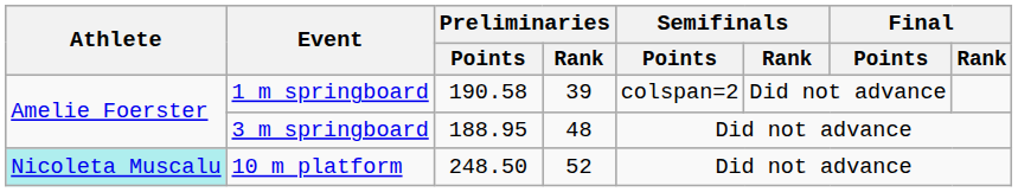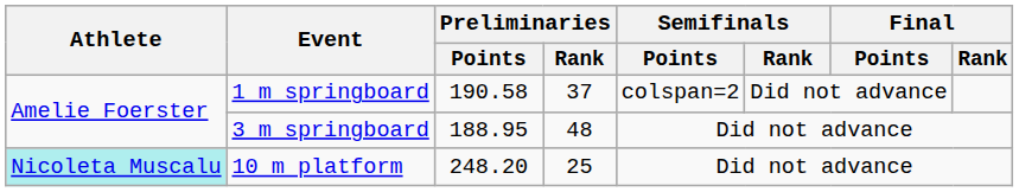1 m springboard | Preliminaries / Rank: 39 -> 37
10 m platform | Preliminaries / Points: 248.50 -> 248.20
10 m platform | Preliminaries / Rank: 52 -> 25
